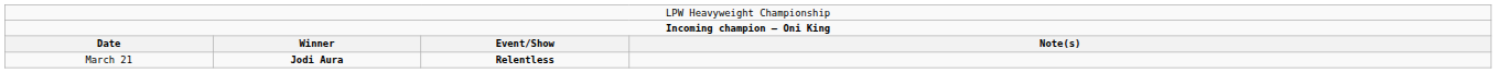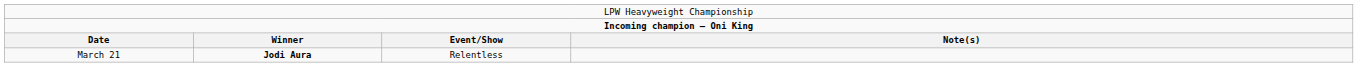March 21 | column 3: bold -> normal
